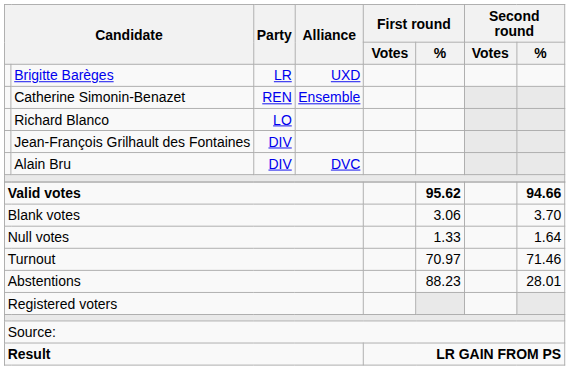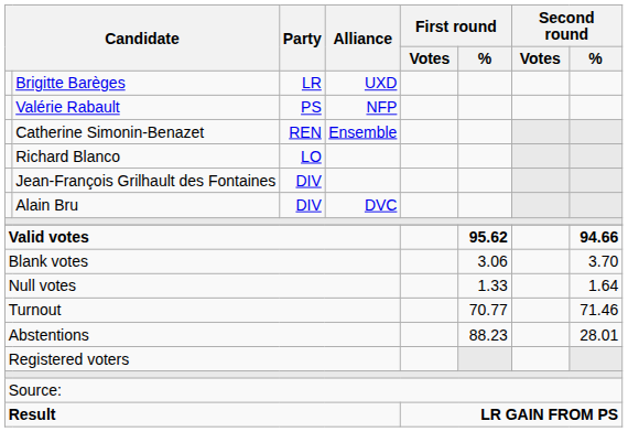+ row: Valérie Rabault | PS | NFP
Turnout | First round / %: 70.97 -> 70.77
